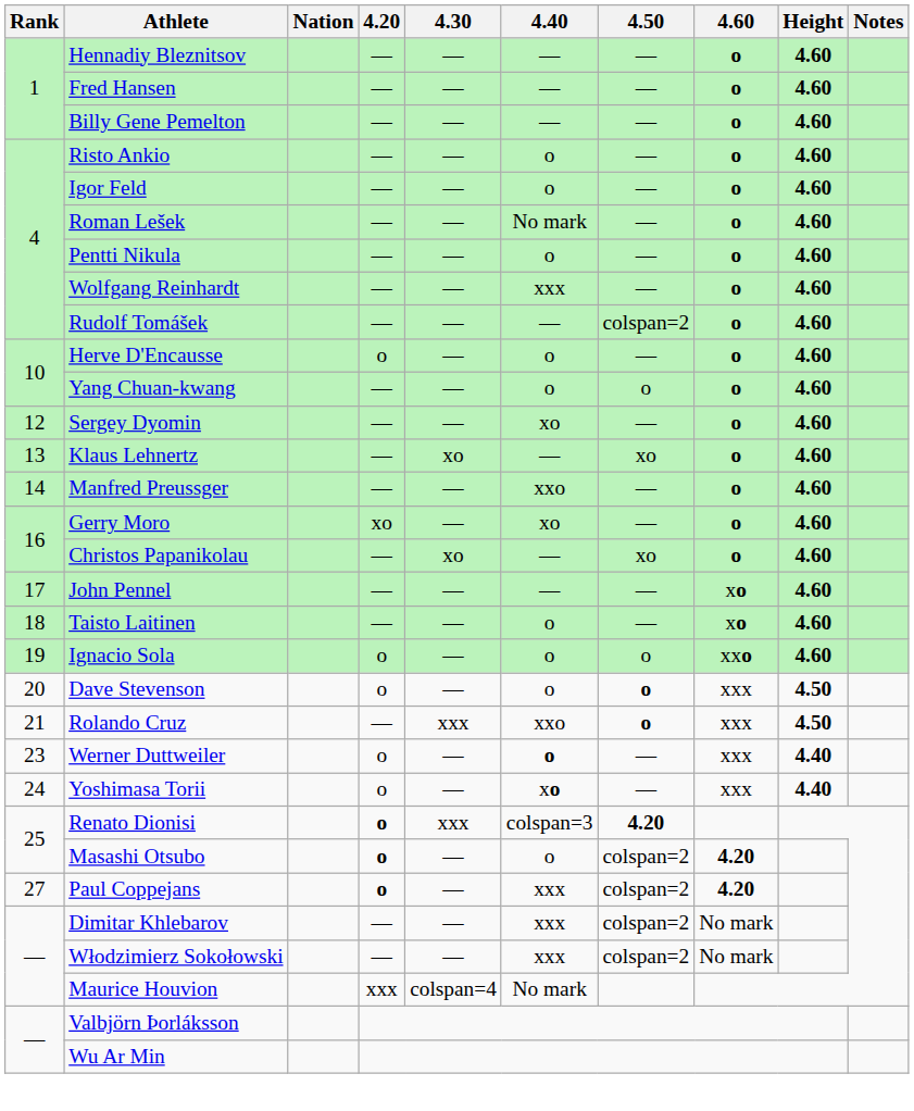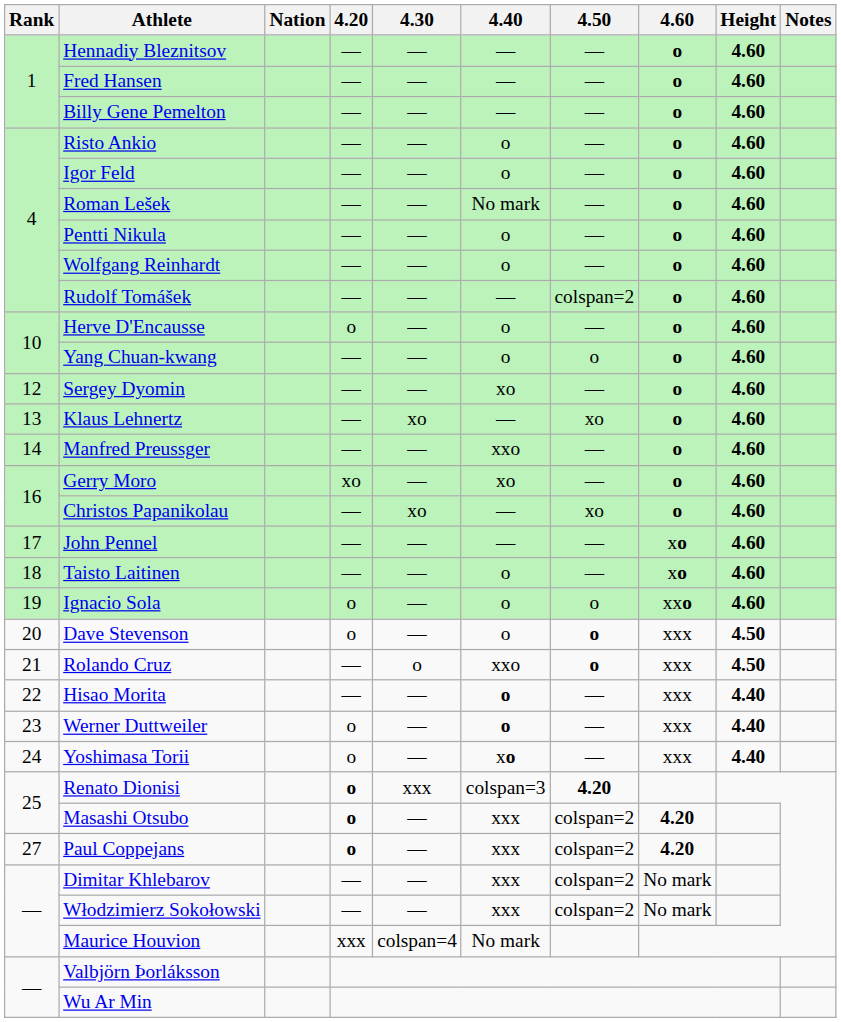Wolfgang Reinhardt | 4.40: xxx -> o
Rolando Cruz | 4.30: xxx -> o
+ row: 22 | Hisao Morita | — | — | o | — | xxx | 4.40
Masashi Otsubo | 4.40: o -> xxx
